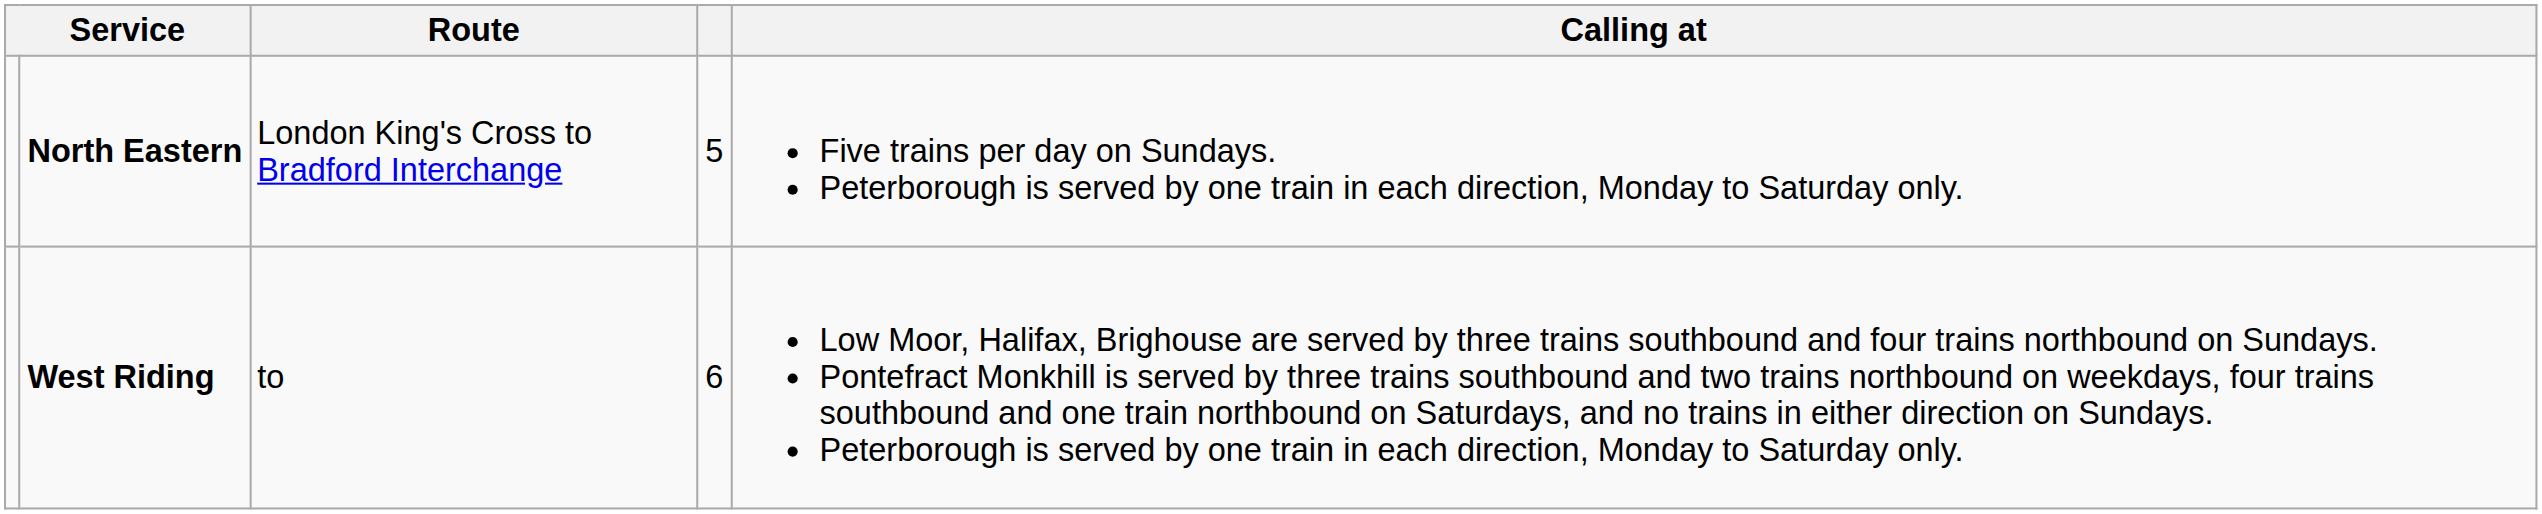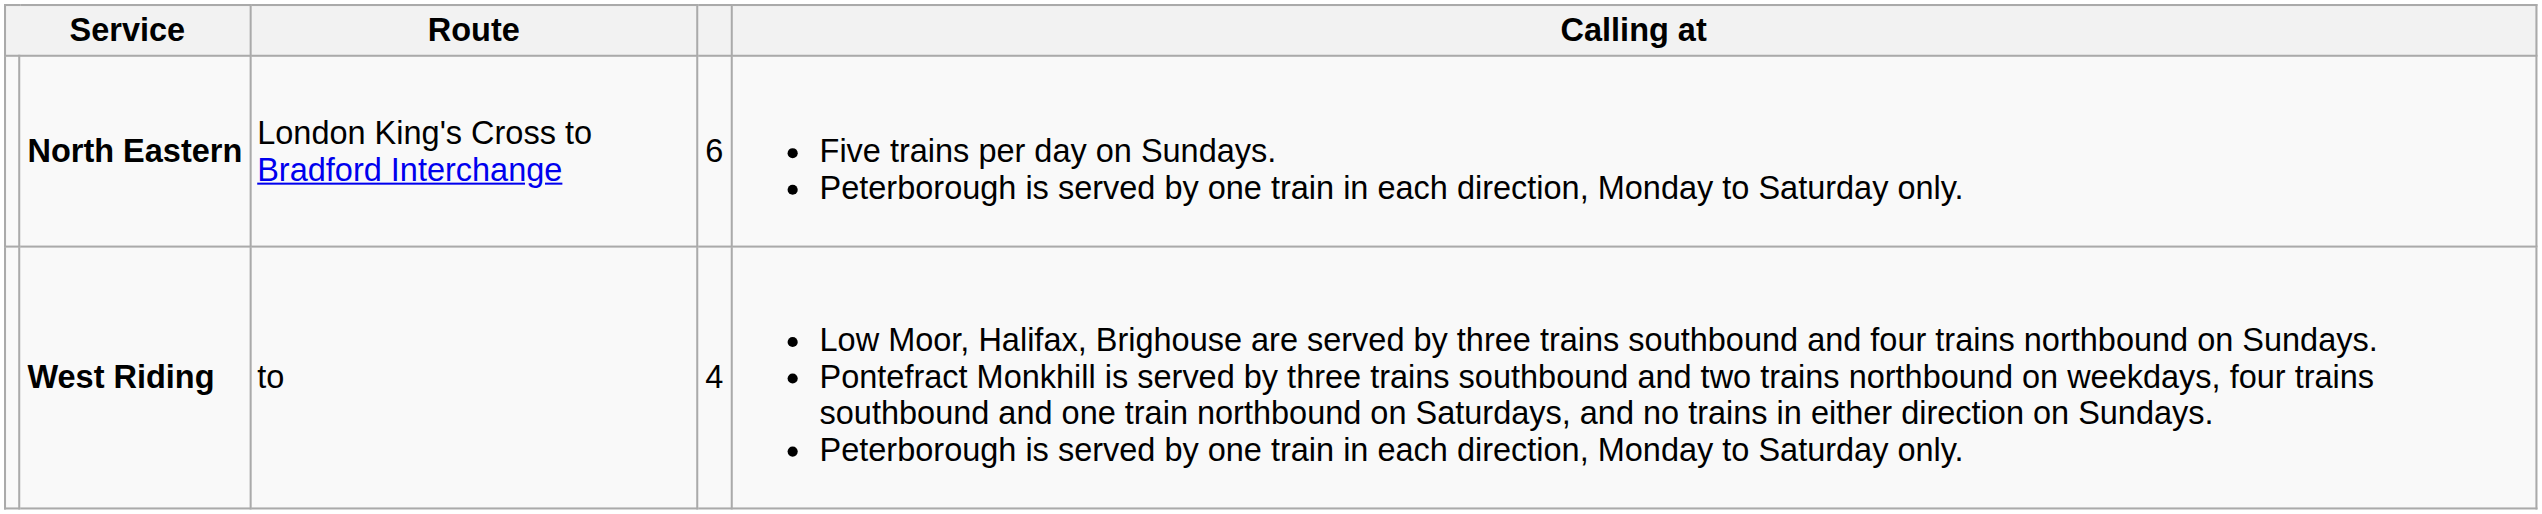North Eastern | column 4: 5 -> 6
West Riding | column 4: 6 -> 4
